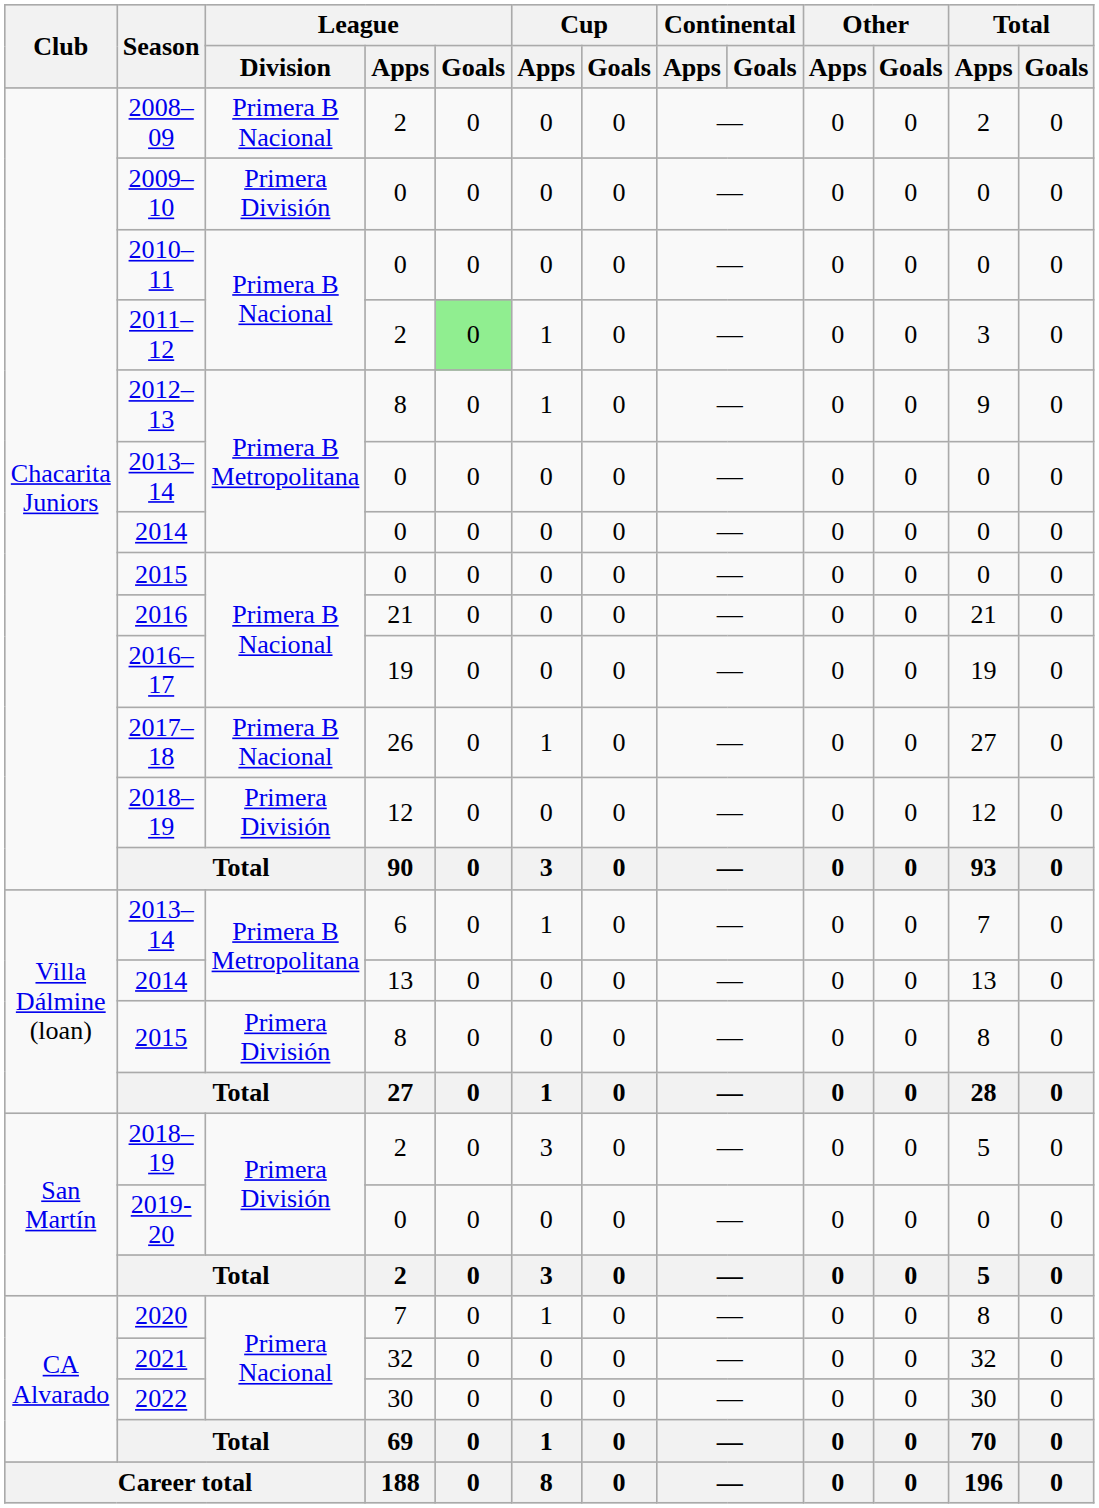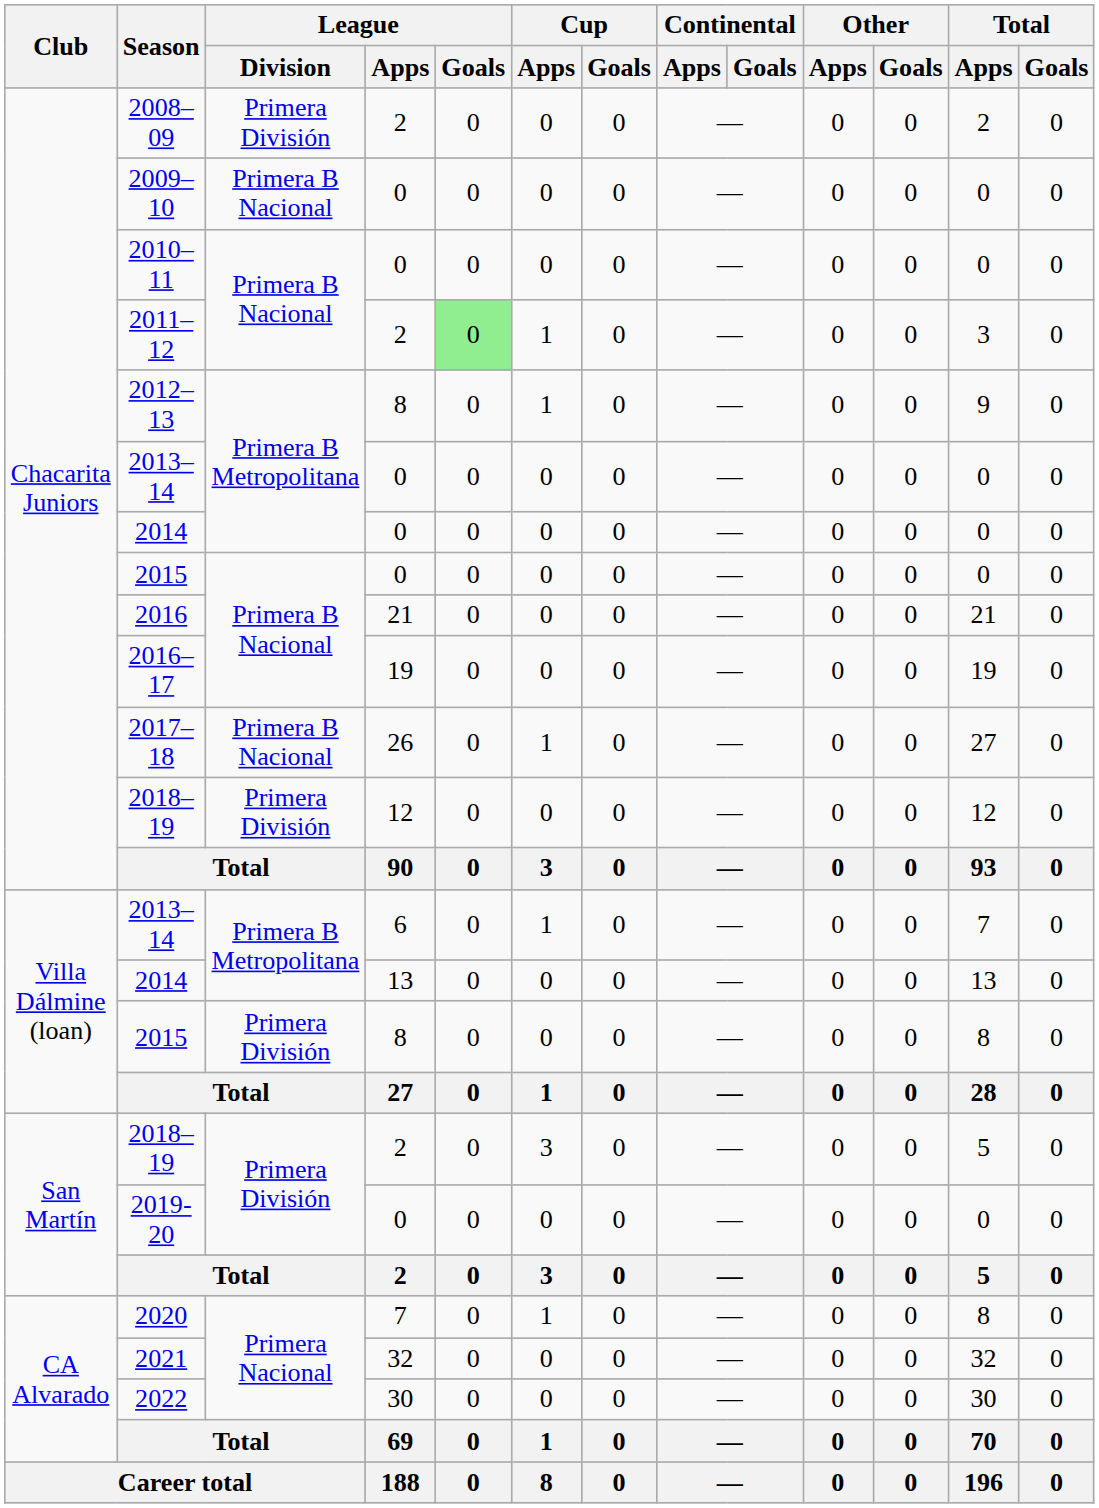2008–09 | League / Division: Primera B Nacional -> Primera División
2009–10 | League / Division: Primera División -> Primera B Nacional
